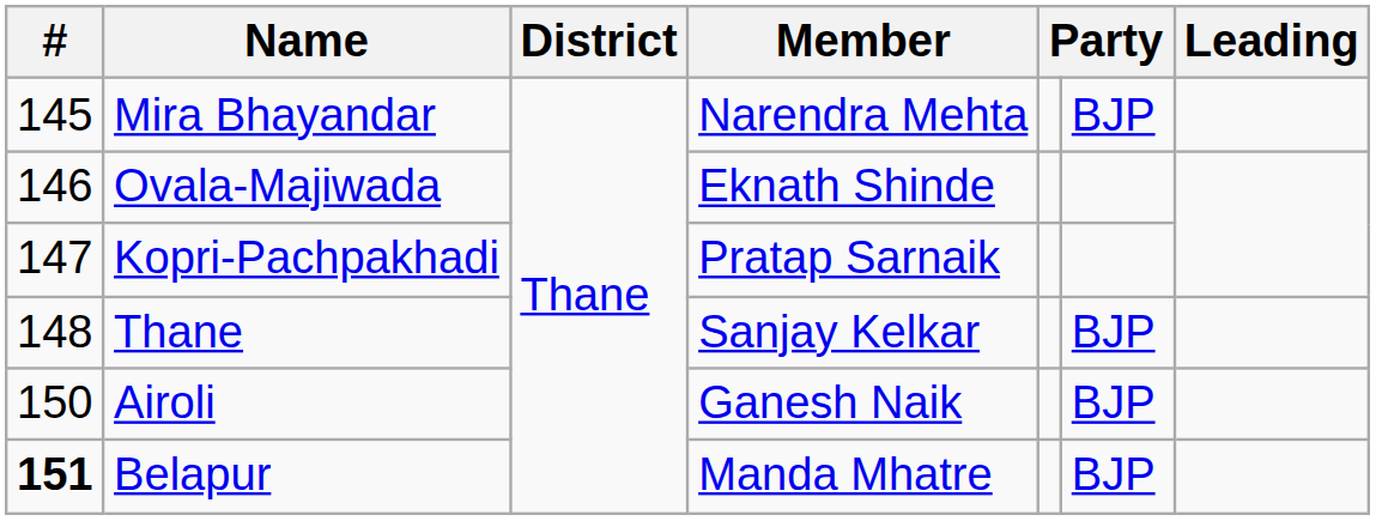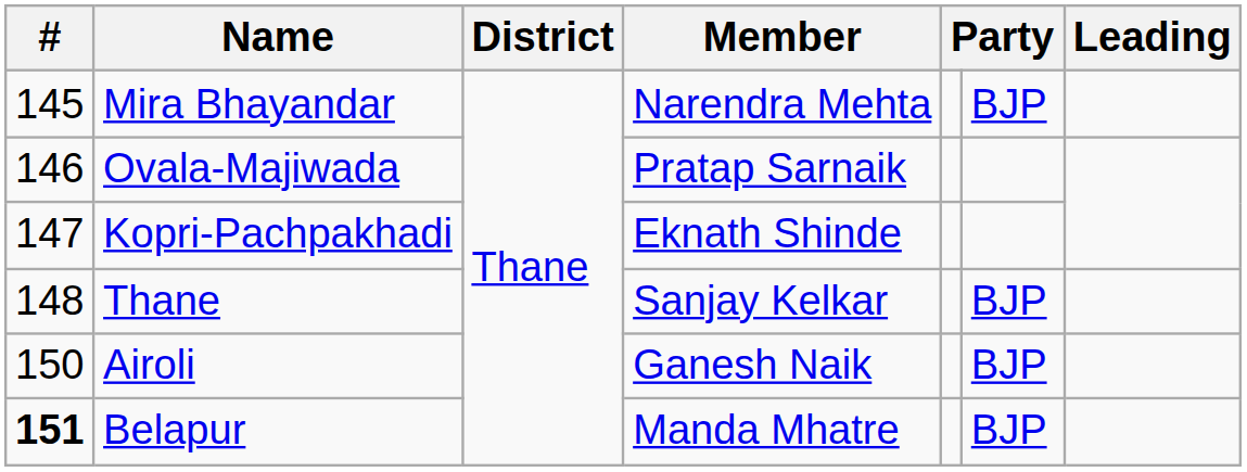Ovala-Majiwada | Member: Eknath Shinde -> Pratap Sarnaik
Kopri-Pachpakhadi | Member: Pratap Sarnaik -> Eknath Shinde
